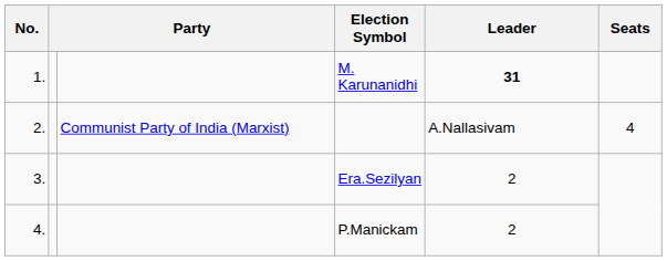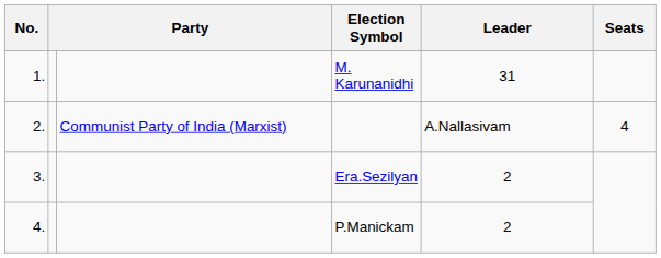M. Karunanidhi | Leader: bold -> normal
